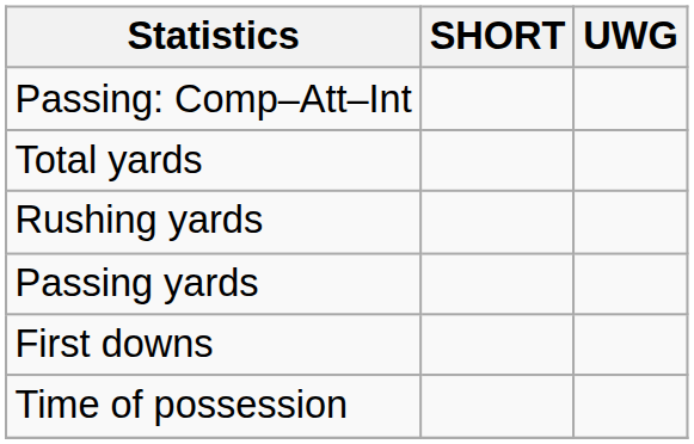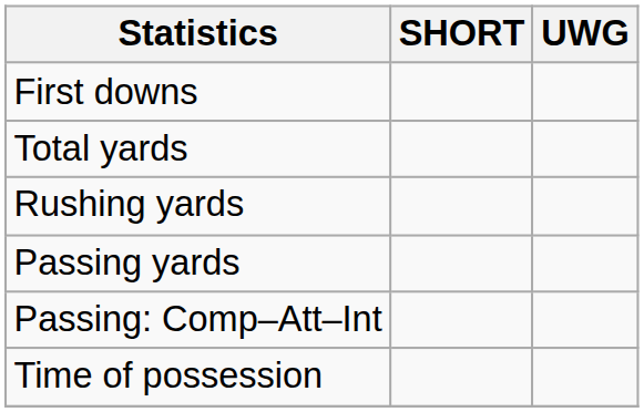rows swapped: First downs <-> Passing: Comp–Att–Int
